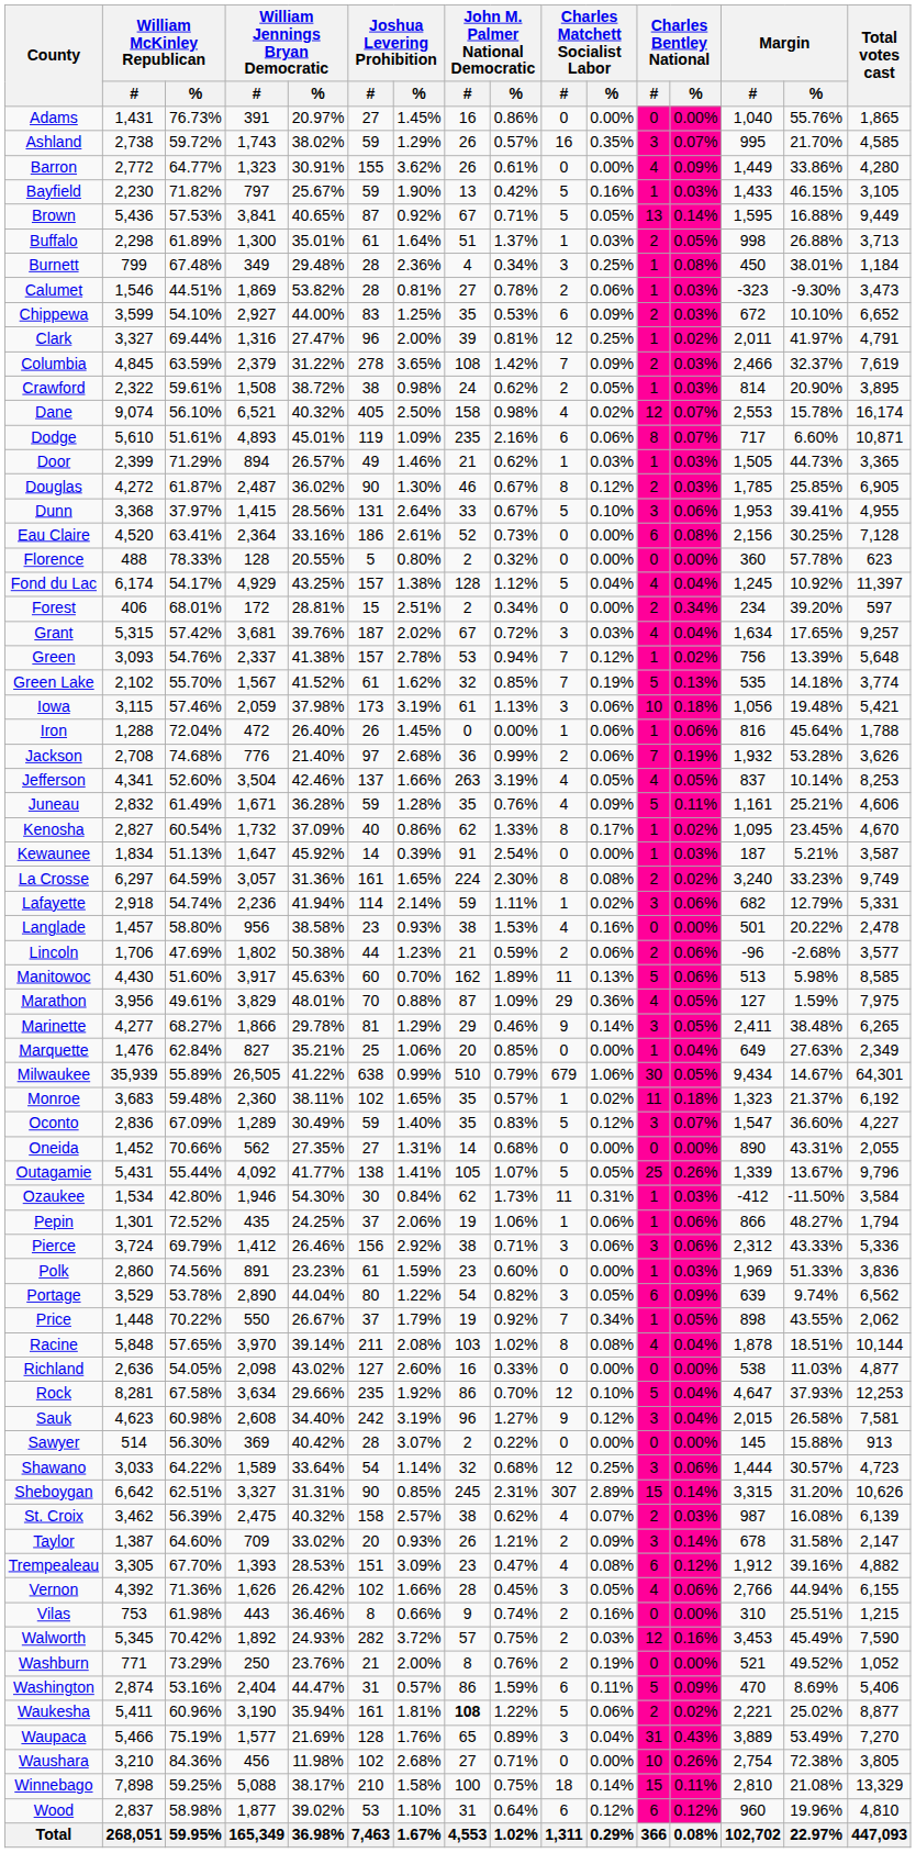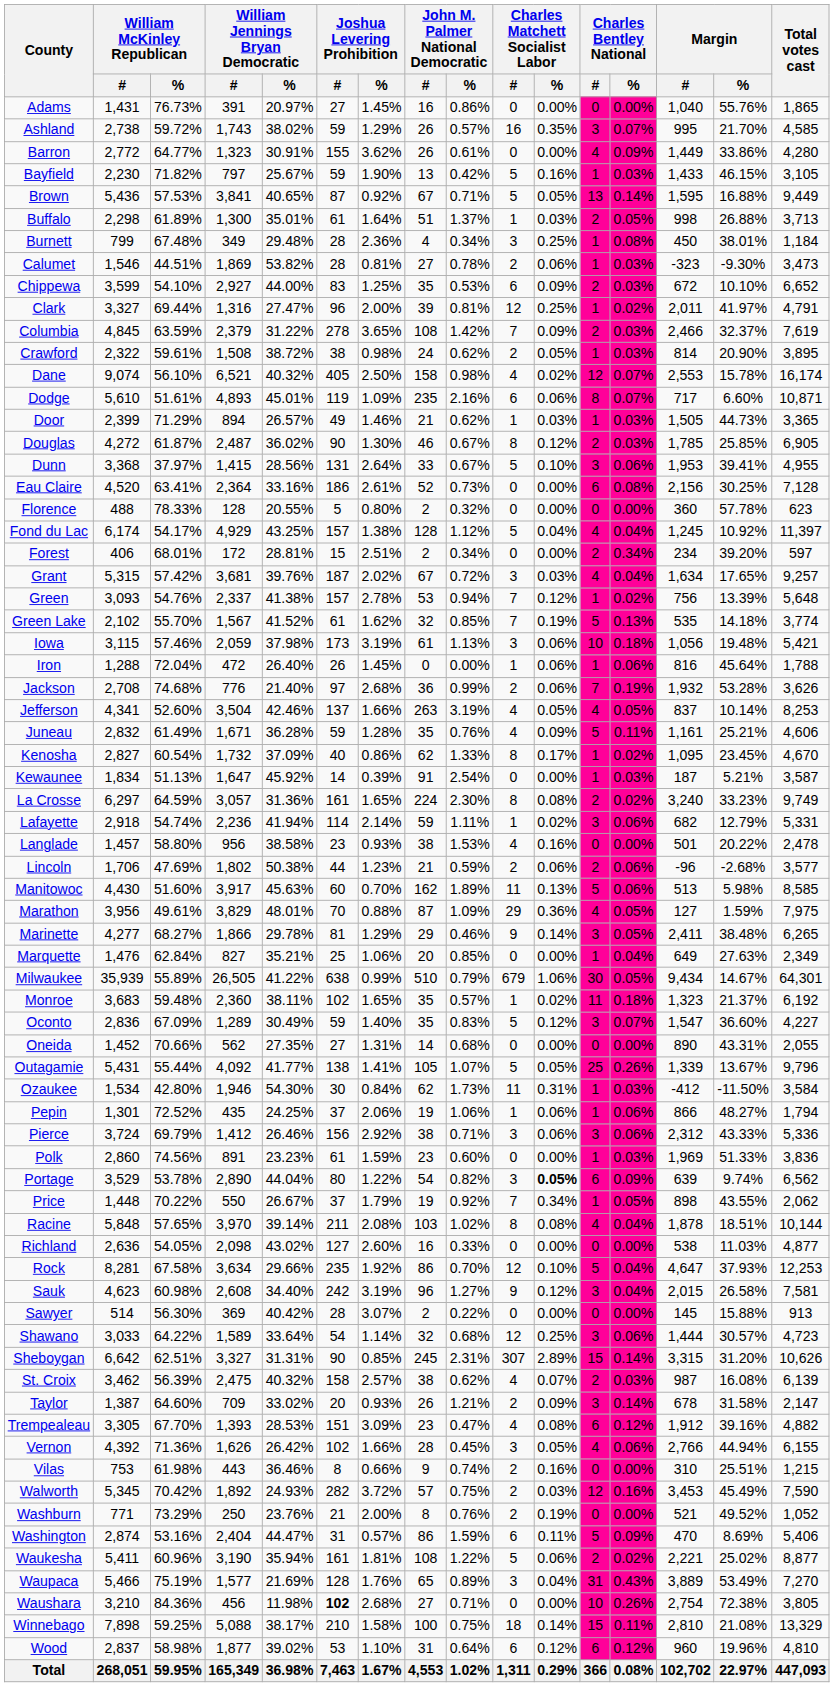Portage | Charles Matchett Socialist Labor / %: normal -> bold
Waukesha | John M. Palmer National Democratic / #: bold -> normal
Waushara | Joshua Levering Prohibition / #: normal -> bold
